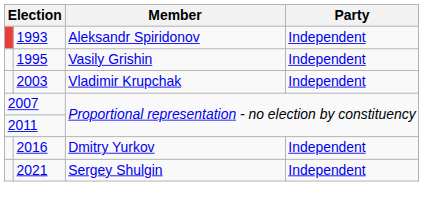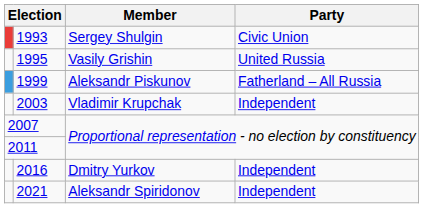1993 | Member: Aleksandr Spiridonov -> Sergey Shulgin
1993 | Party: Independent -> Civic Union
1995 | Party: Independent -> United Russia
+ row: 1999 | Aleksandr Piskunov | Fatherland – All Russia
2021 | Member: Sergey Shulgin -> Aleksandr Spiridonov
